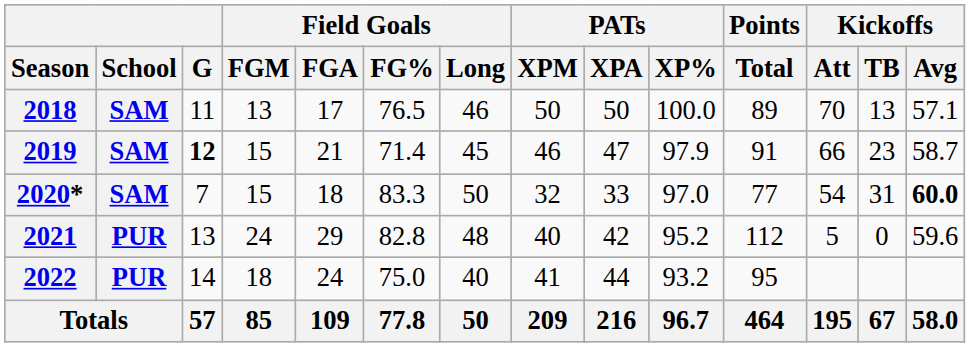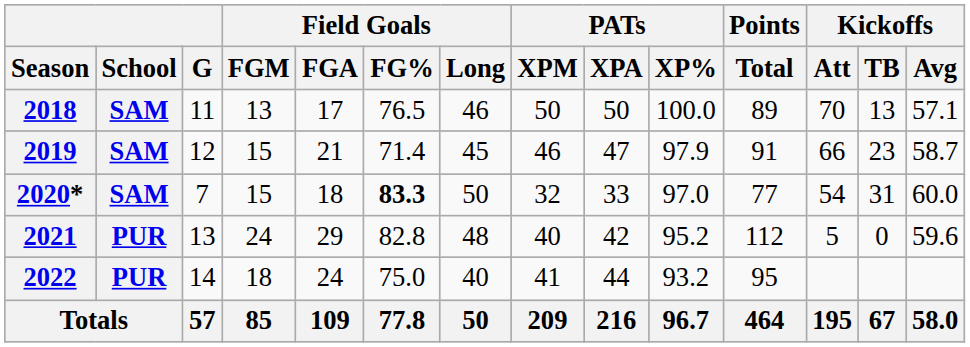2019 | G: bold -> normal
2020* | Field Goals / FG%: normal -> bold
2020* | Kickoffs / Avg: bold -> normal
